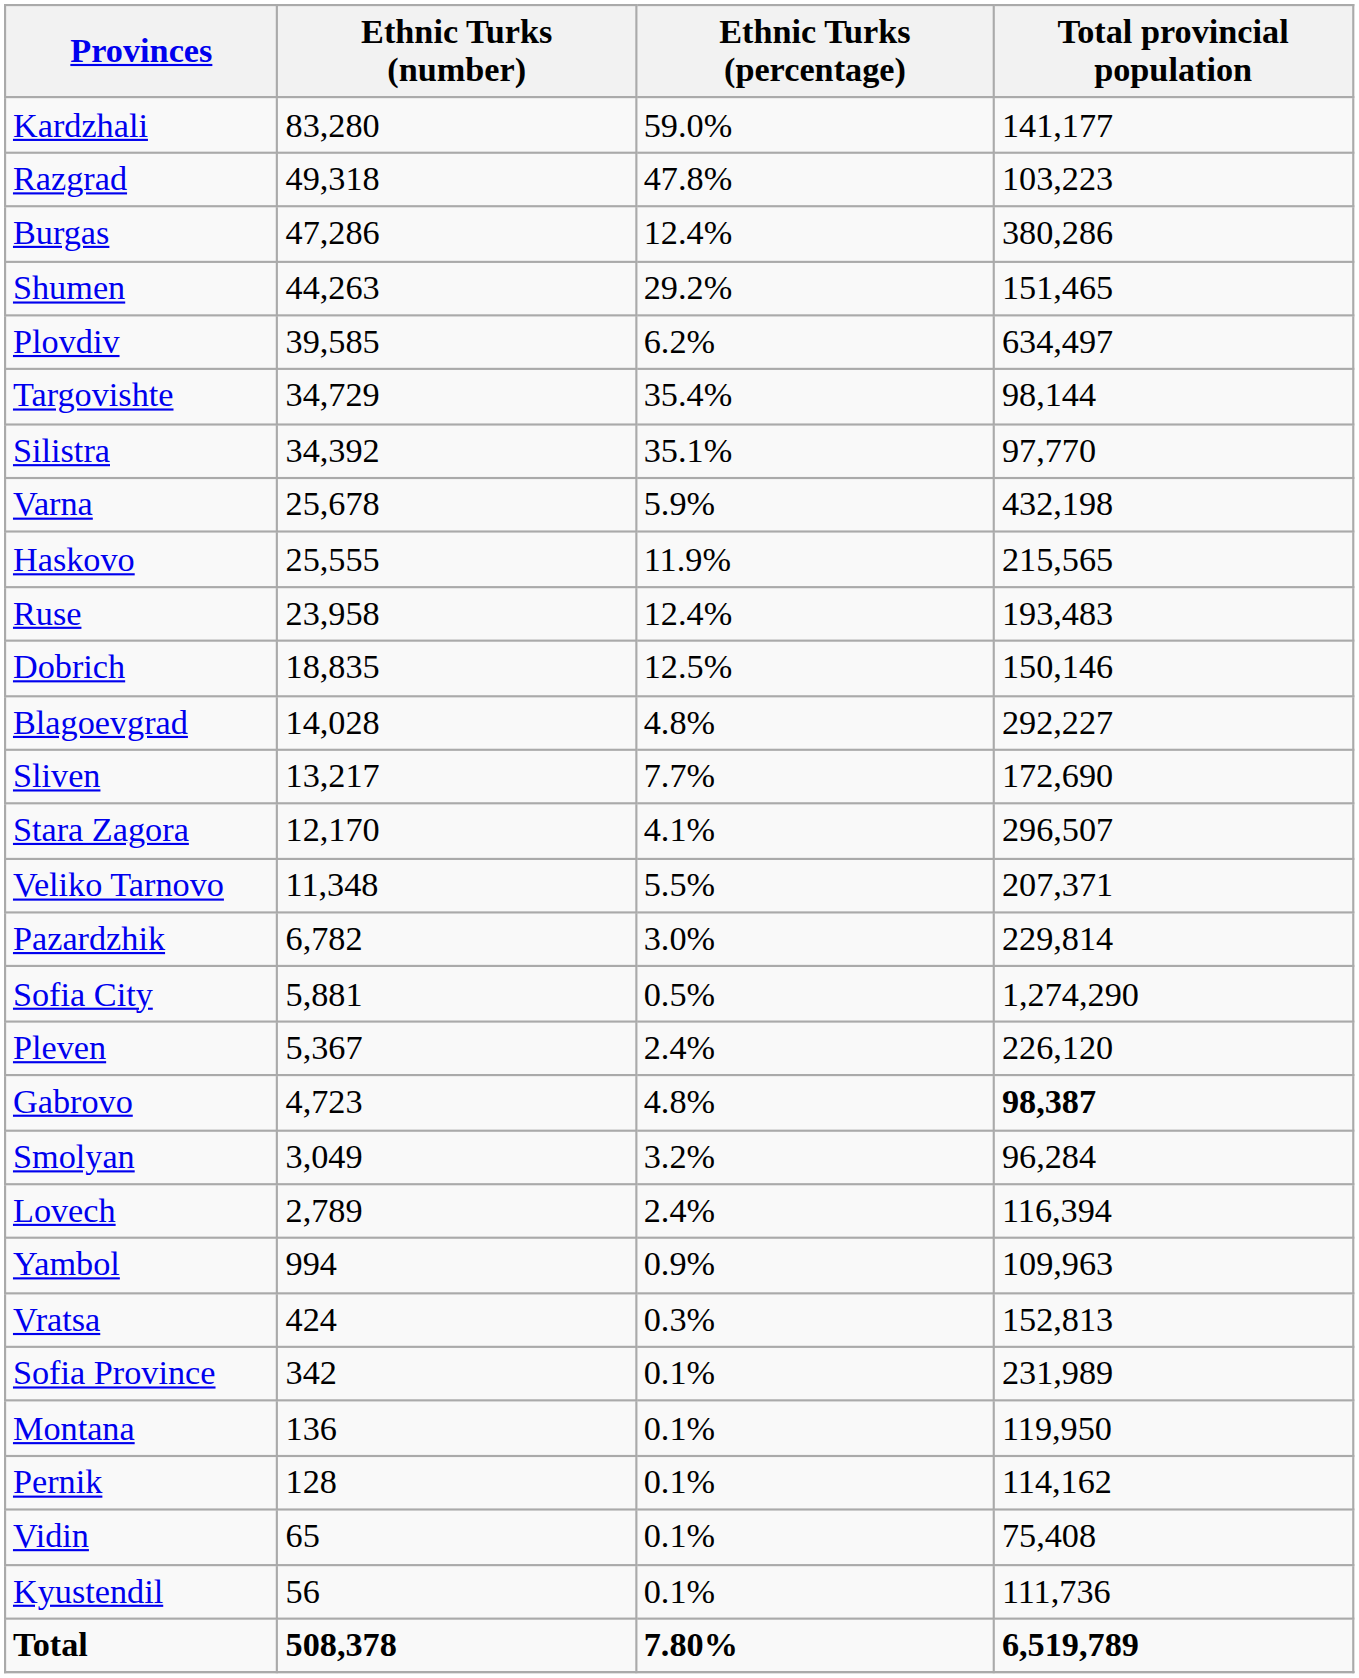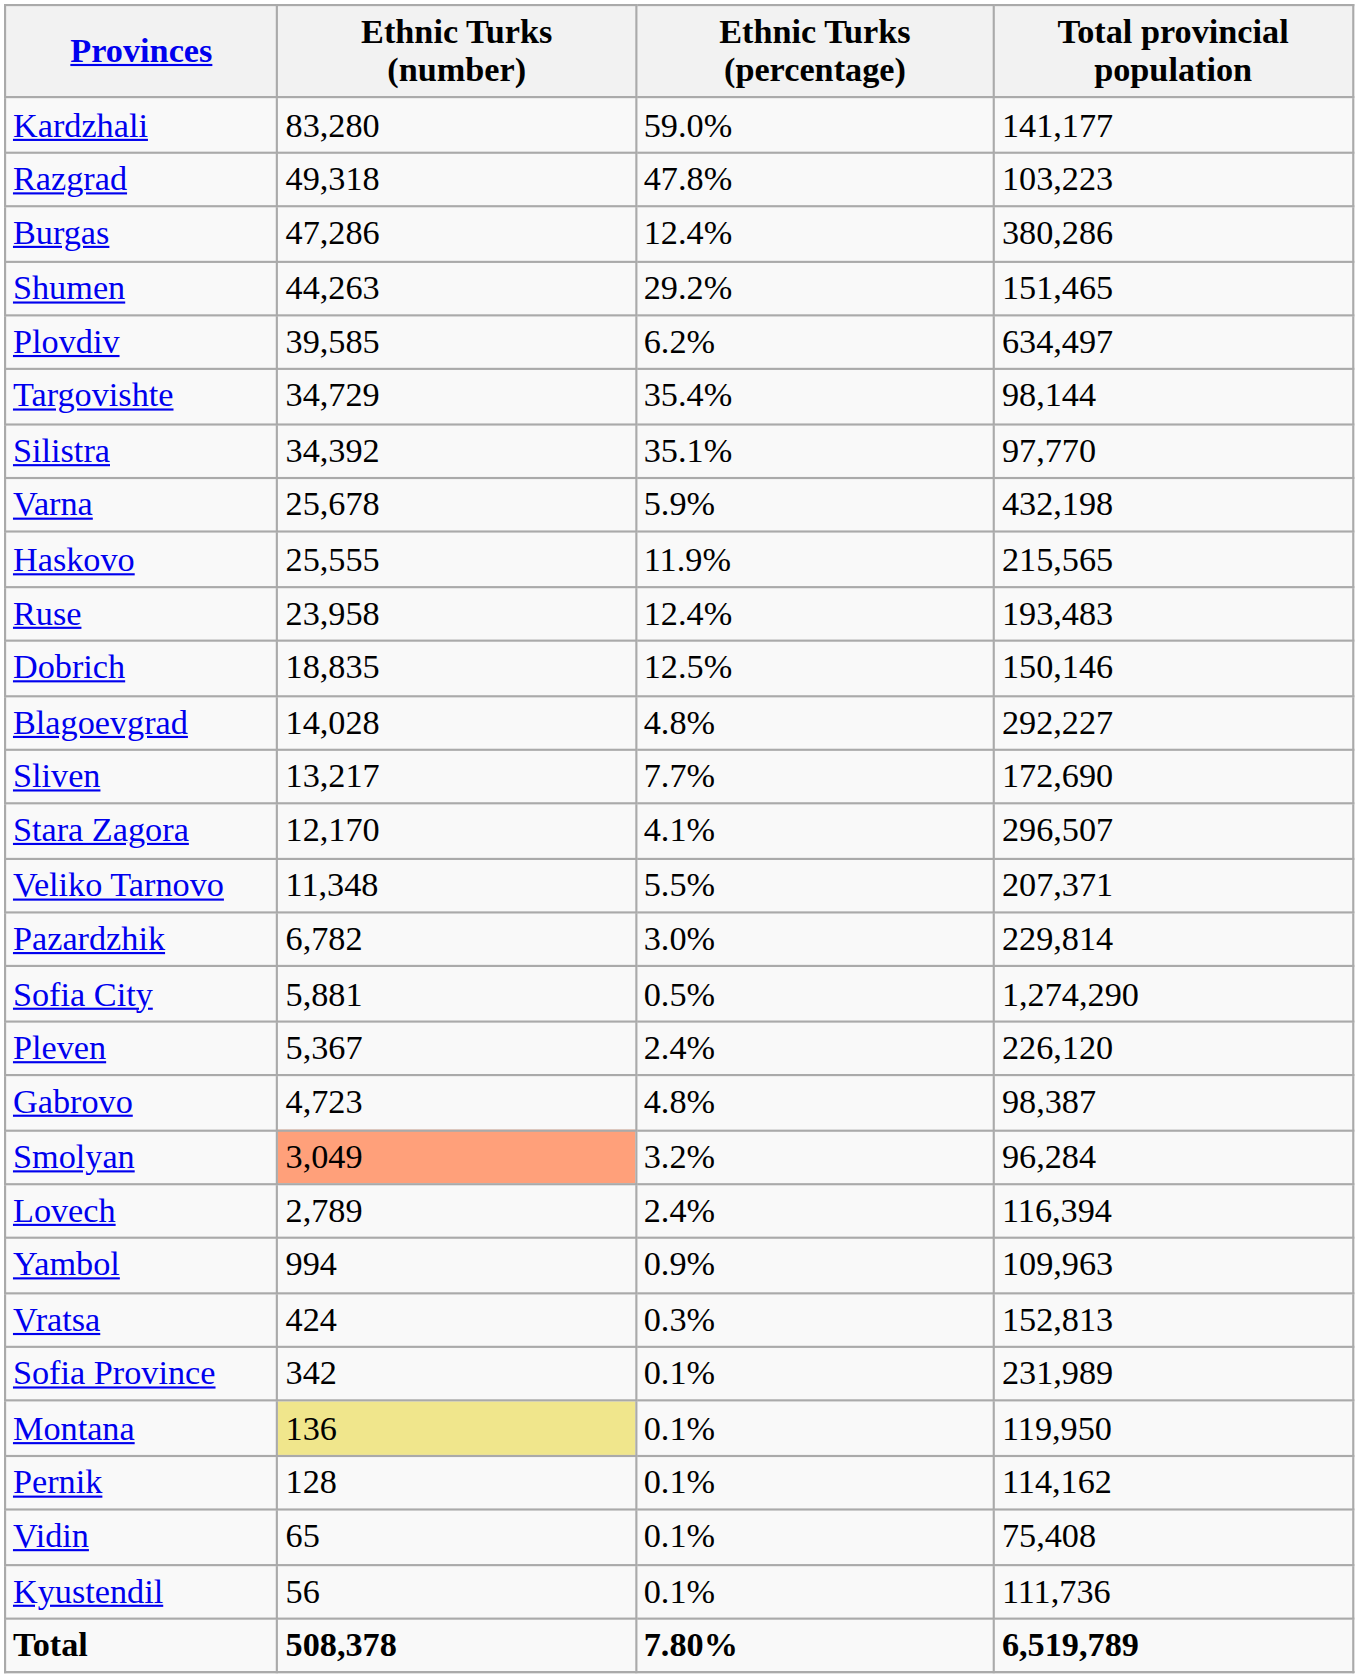Gabrovo | Total provincial population: bold -> normal
Smolyan | Ethnic Turks (number): no background -> lightsalmon background
Montana | Ethnic Turks (number): no background -> khaki background
